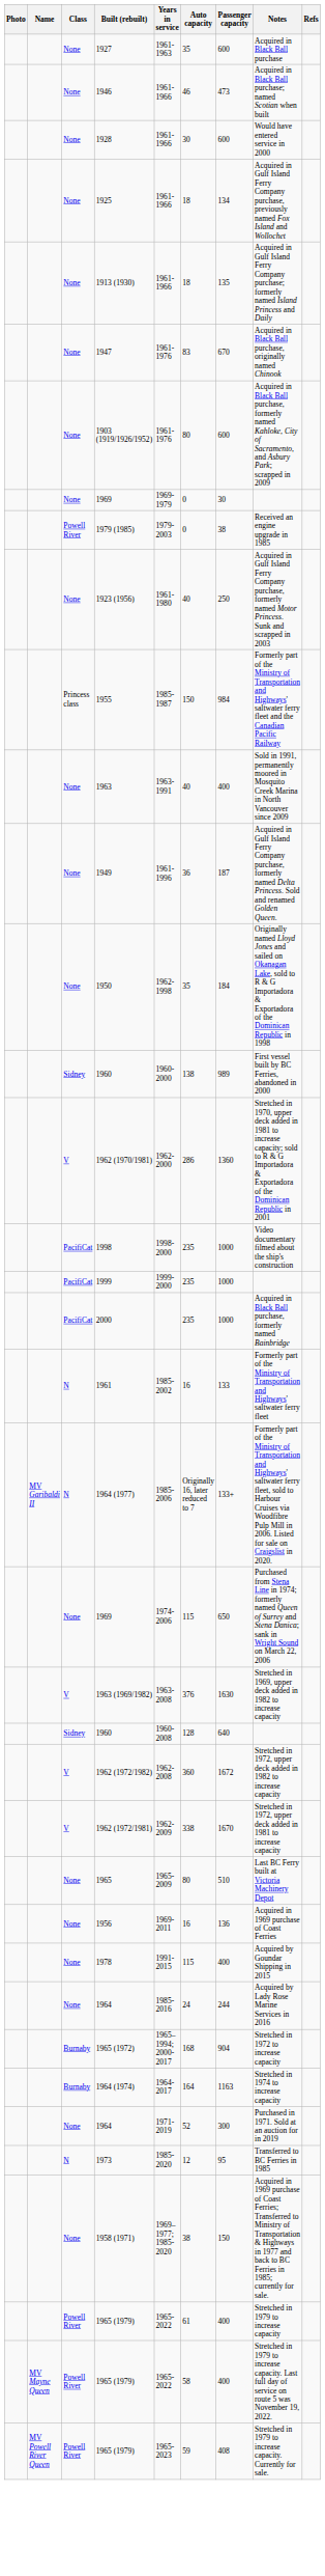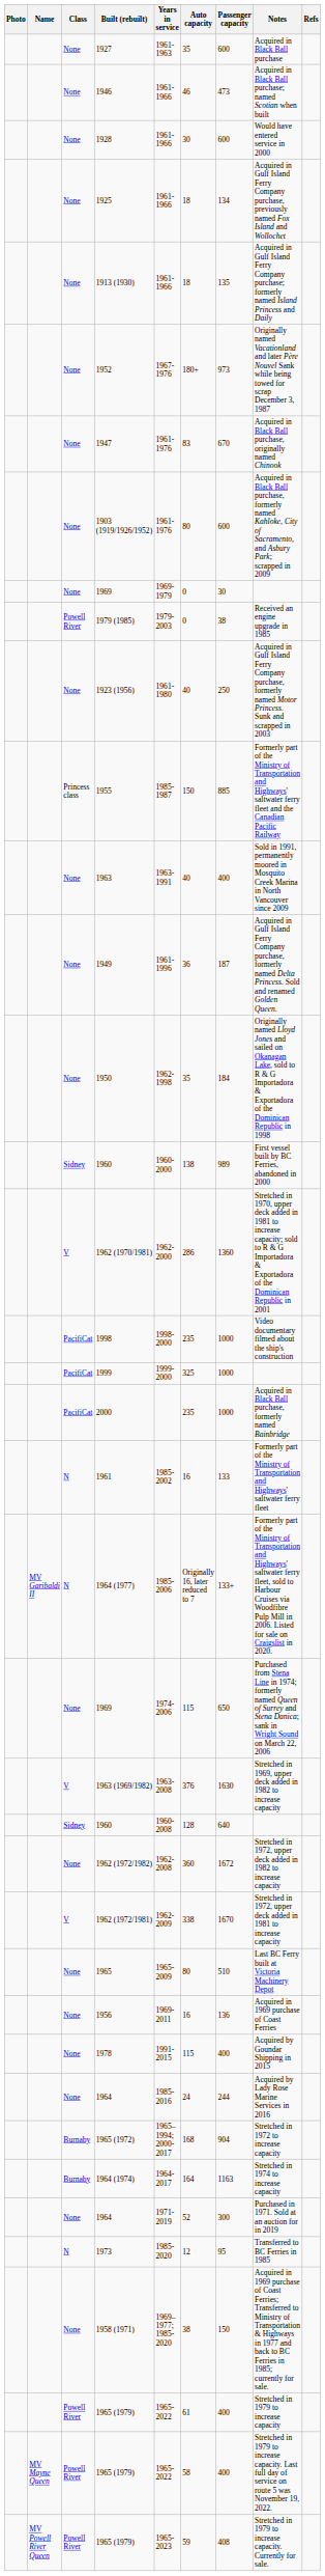+ row: None | 1952 | 1967-1976 | 180+ | 973 | Originally named Vacationland and later Père Nouvel Sank while being towed for scrap December 3, 1987
1955 | Passenger capacity: 984 -> 885
1999 | Auto capacity: 235 -> 325
1962 (1972/1982) | Class: V -> None
